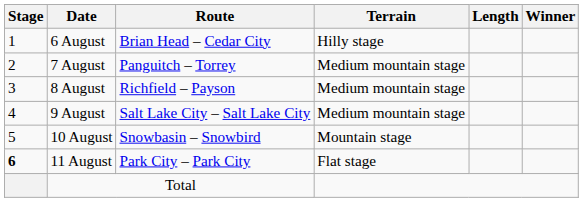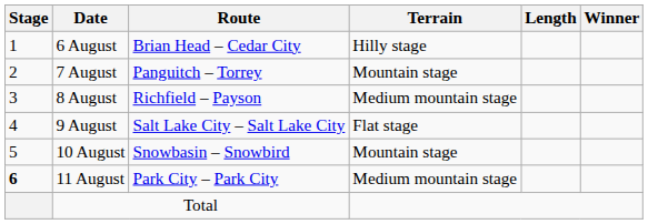7 August | Terrain: Medium mountain stage -> Mountain stage
9 August | Terrain: Medium mountain stage -> Flat stage
11 August | Terrain: Flat stage -> Medium mountain stage
